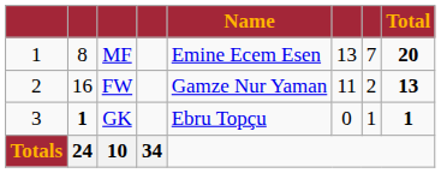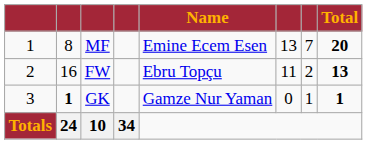FW | Name: Gamze Nur Yaman -> Ebru Topçu
GK | Name: Ebru Topçu -> Gamze Nur Yaman
